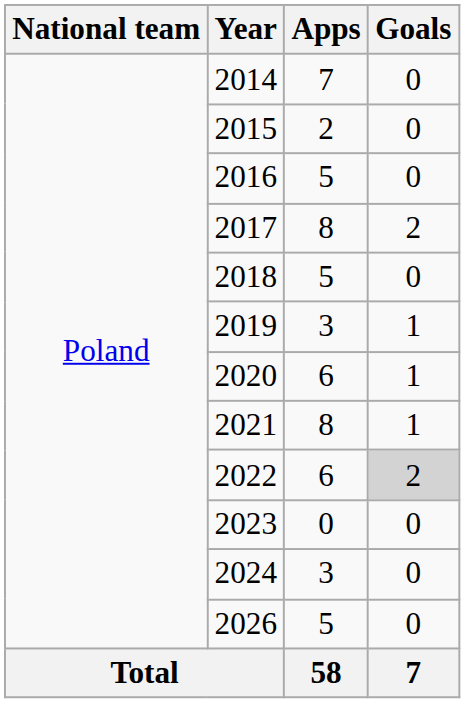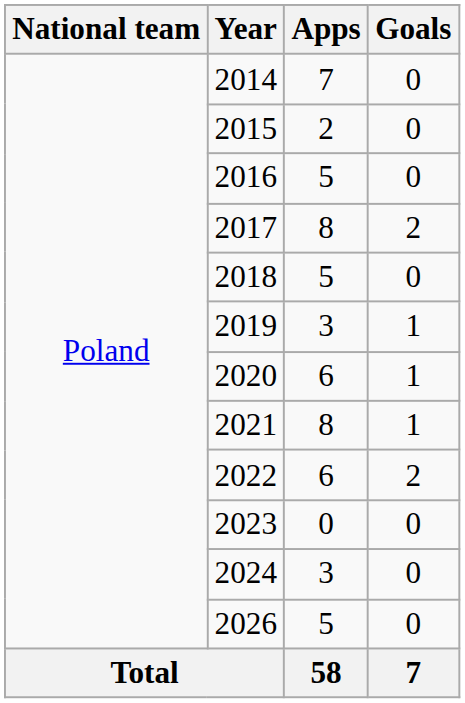2022 | Goals: lightgrey background -> no background
